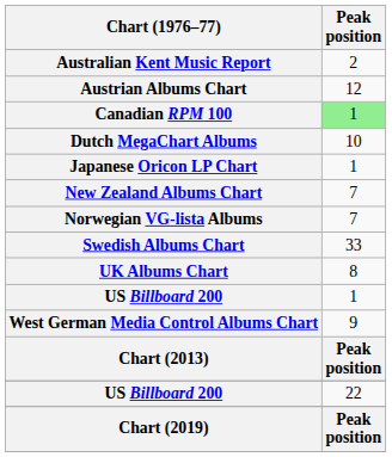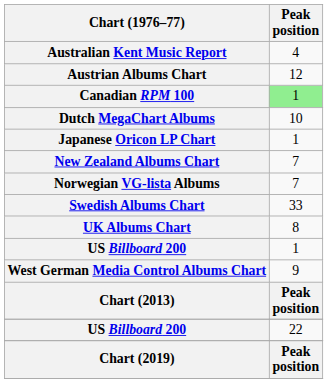row 2 | Peak position: 2 -> 4
